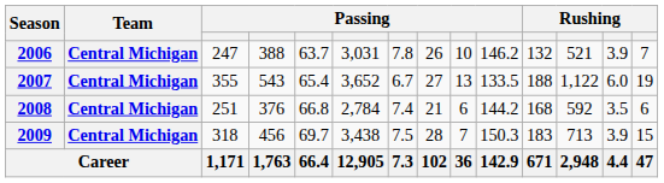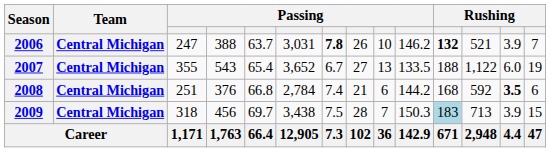2006 | column 7: normal -> bold
2006 | column 11: normal -> bold
2008 | column 13: normal -> bold
2009 | column 11: no background -> lightblue background
